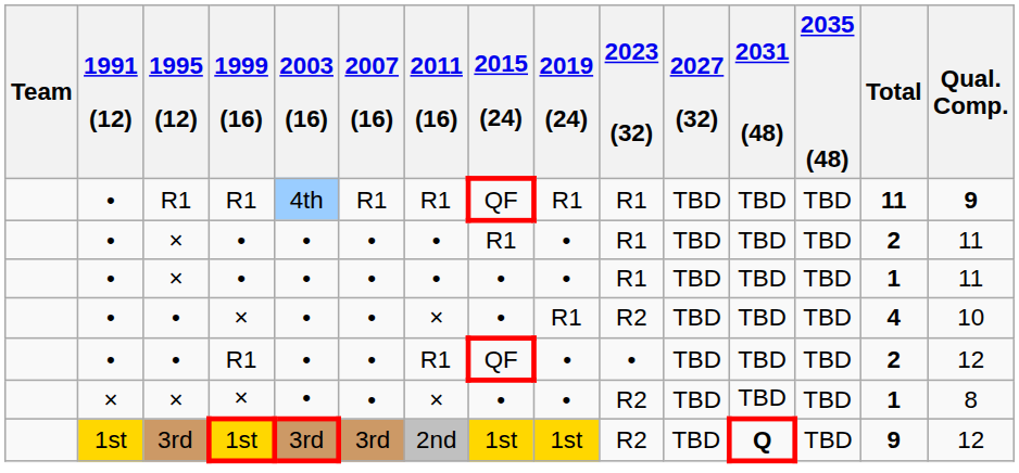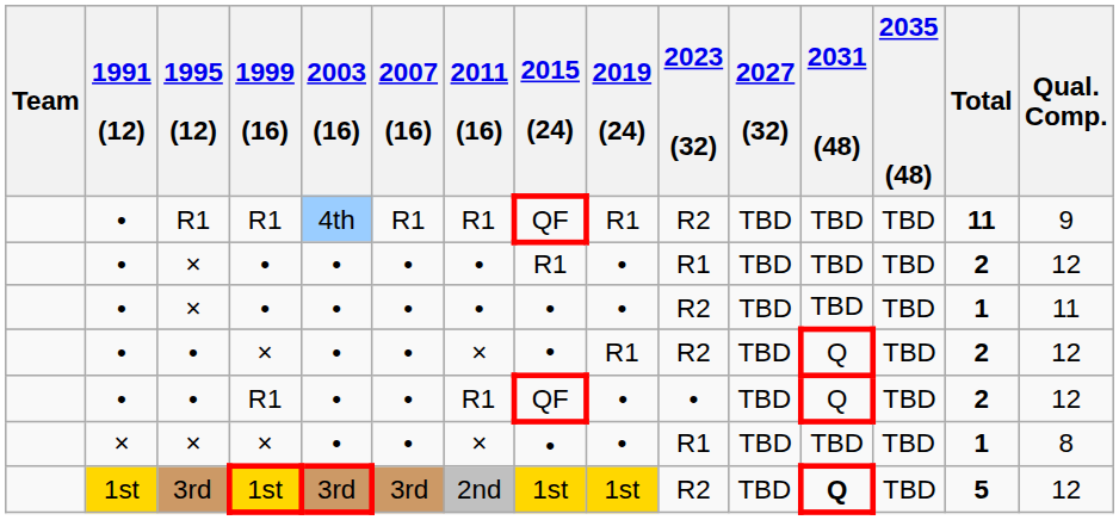row 2 | 2023 (32): R1 -> R2
row 2 | Qual. Comp.: bold -> normal
row 3 | Qual. Comp.: 11 -> 12
row 4 | 2023 (32): R1 -> R2
row 5 | 2031 (48): TBD -> Q
row 5 | Total: 4 -> 2
row 5 | Qual. Comp.: 10 -> 12
row 6 | 2031 (48): TBD -> Q
row 7 | 2023 (32): R2 -> R1
row 8 | Total: 9 -> 5
